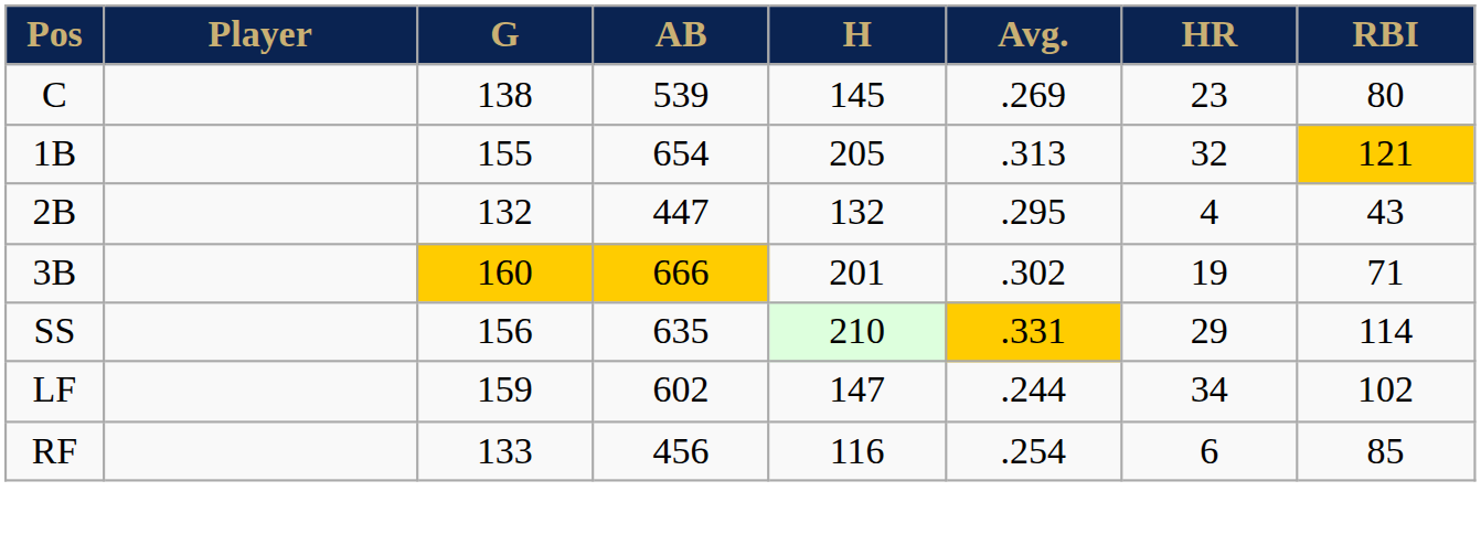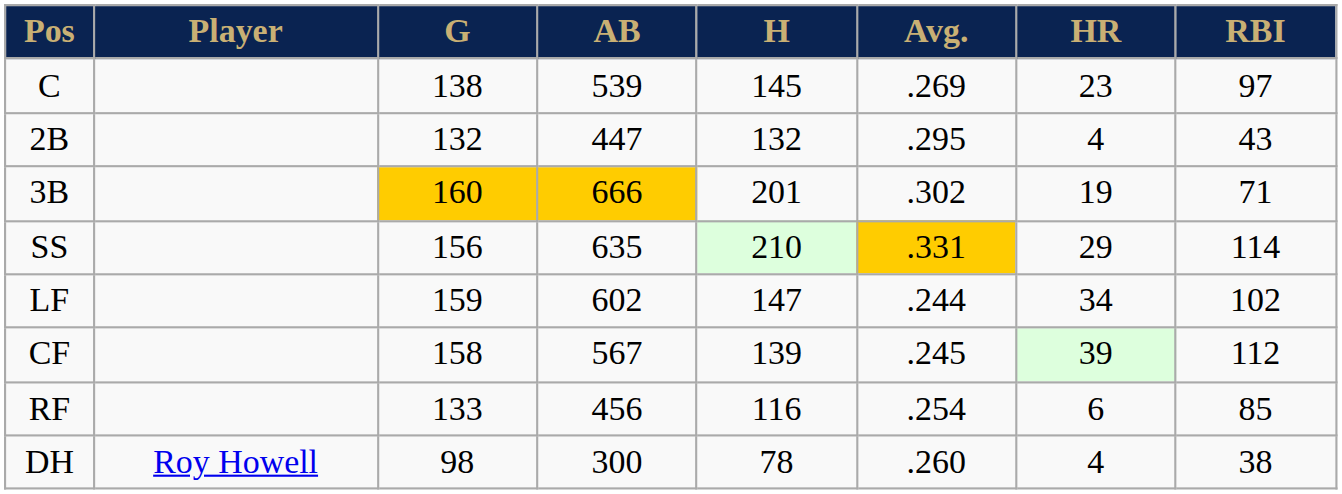C | RBI: 80 -> 97
- row: 1B | 155 | 654 | 205 | .313 | 32 | 121
+ row: CF | 158 | 567 | 139 | .245 | 39 | 112
+ row: DH | Roy Howell | 98 | 300 | 78 | .260 | 4 | 38
